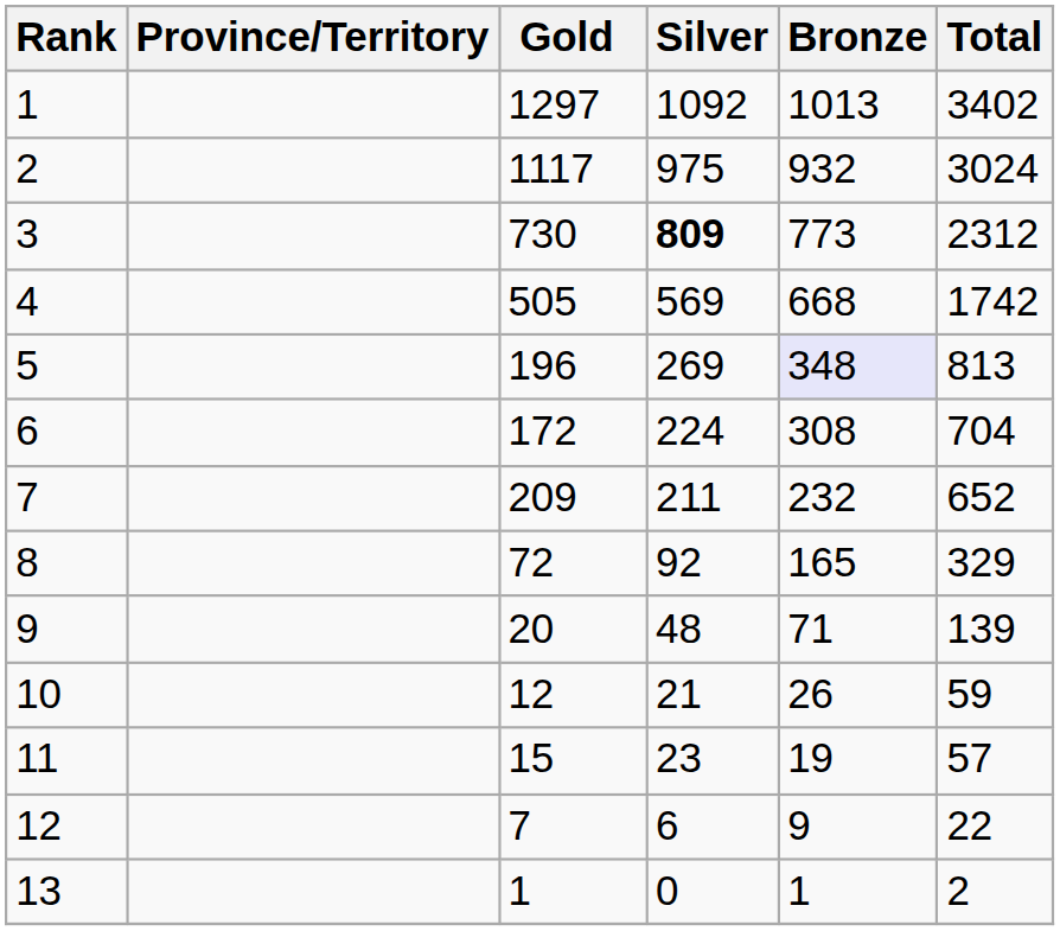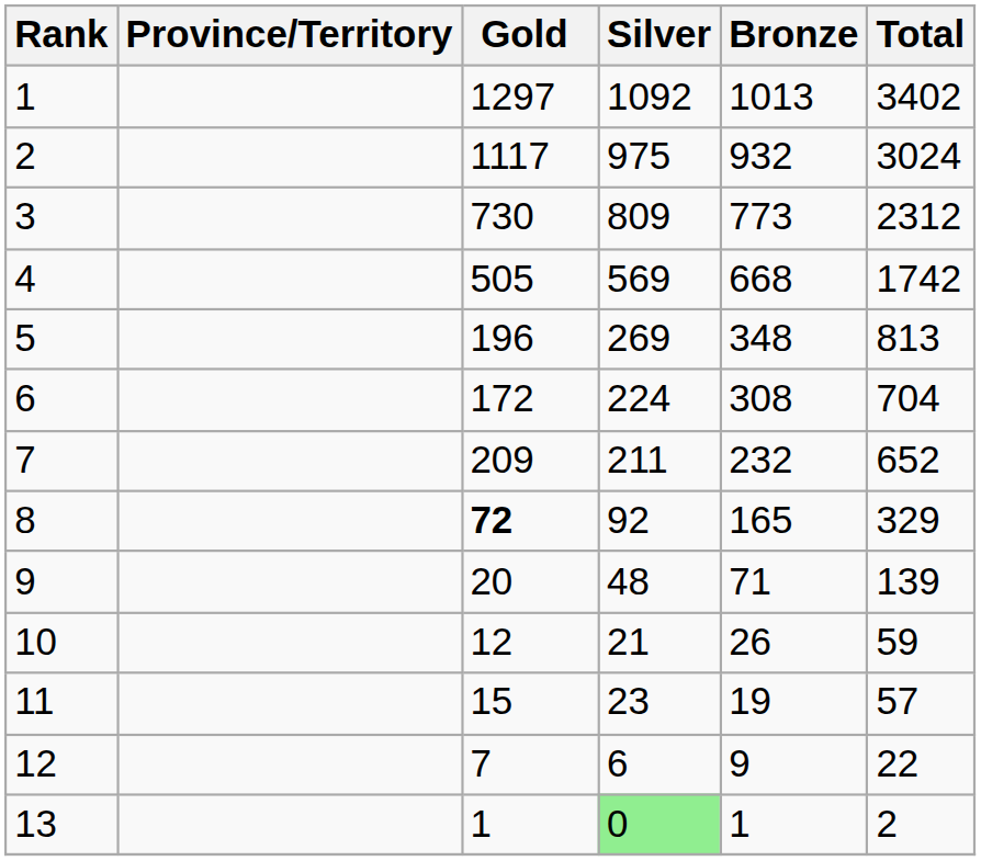3 | Silver: bold -> normal
5 | Bronze: lavender background -> no background
8 | Gold: normal -> bold
13 | Silver: no background -> lightgreen background
